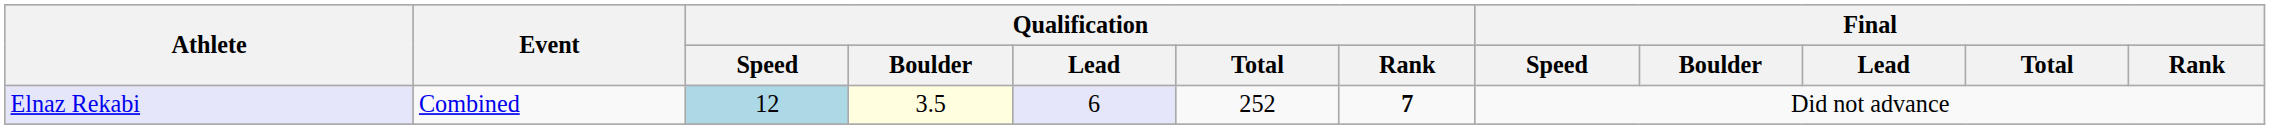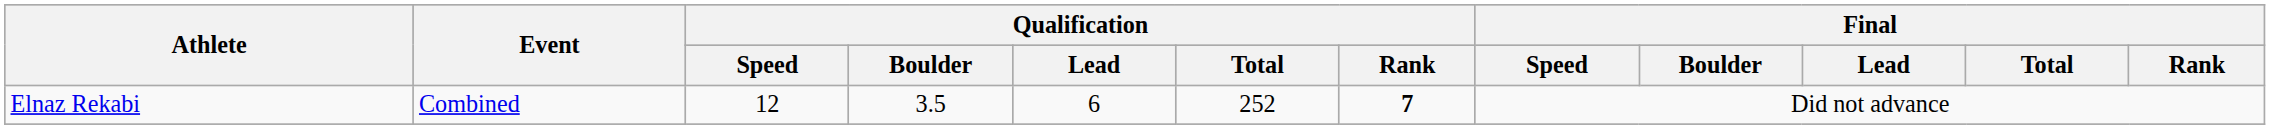row 3 | Athlete: lavender background -> no background
row 3 | Qualification / Speed: lightblue background -> no background
row 3 | Qualification / Boulder: lightyellow background -> no background
row 3 | Qualification / Lead: lavender background -> no background
